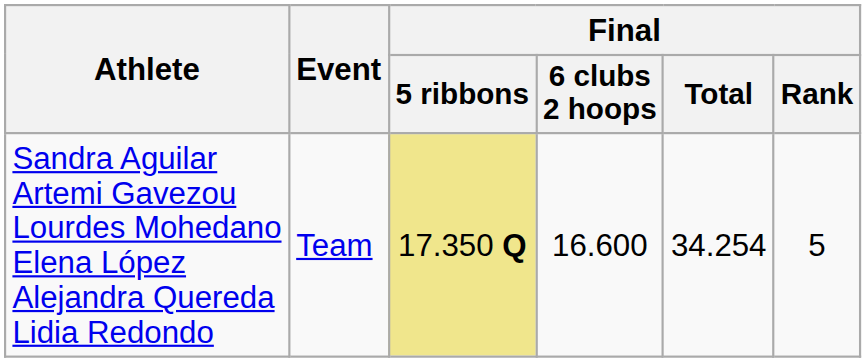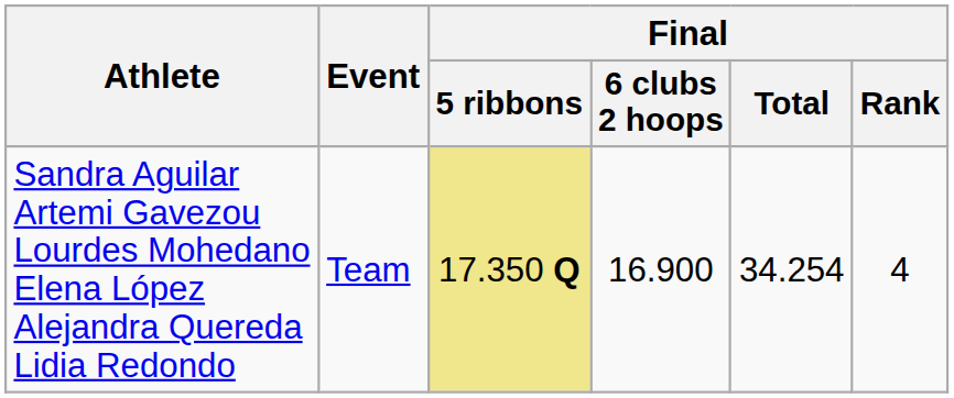row 3 | Final / 6 clubs 2 hoops: 16.600 -> 16.900
row 3 | Final / Rank: 5 -> 4
